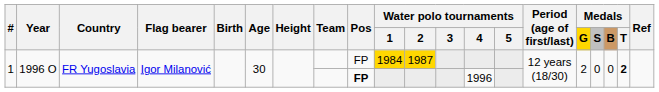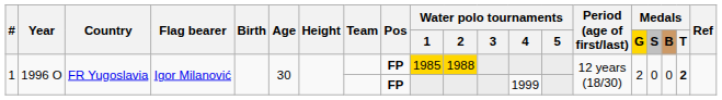row 3 | Pos: normal -> bold
row 3 | Water polo tournaments / 1: 1984 -> 1985
row 3 | Water polo tournaments / 2: 1987 -> 1988
row 4 | Water polo tournaments / 4: 1996 -> 1999
